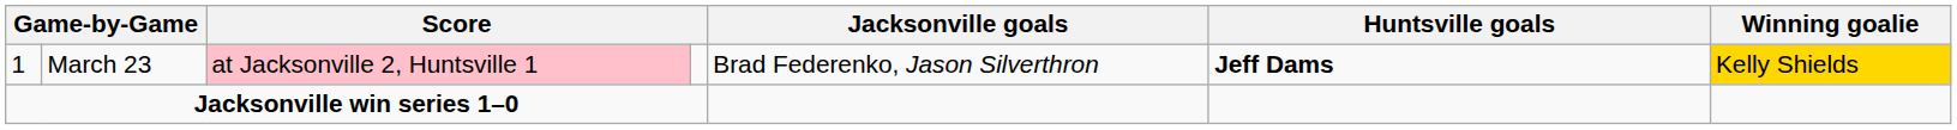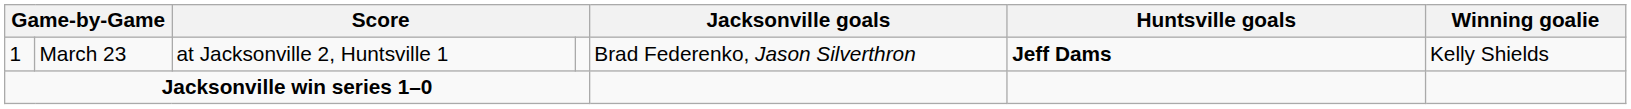1 | column 3: pink background -> no background
1 | Winning goalie: gold background -> no background
